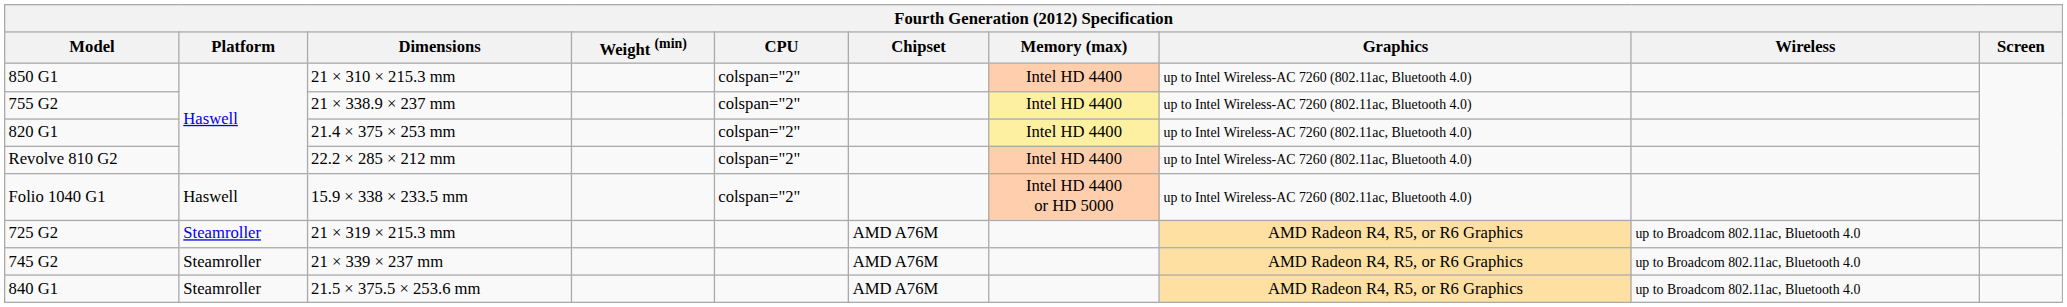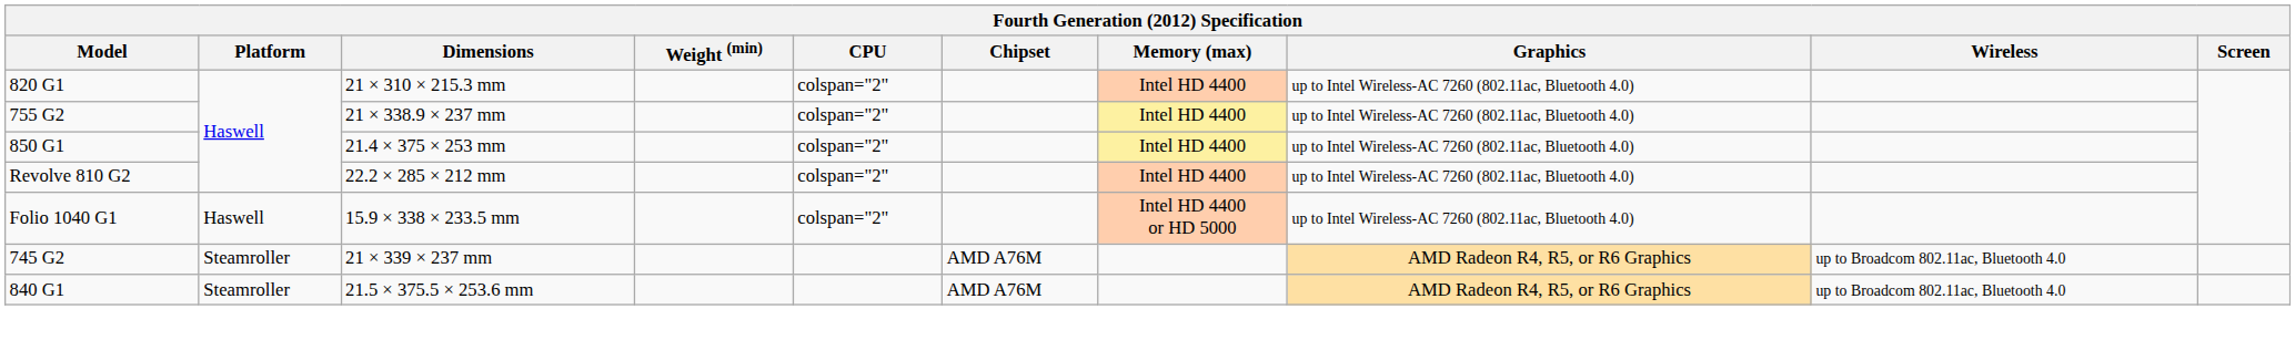21 × 310 × 215.3 mm | Model: 850 G1 -> 820 G1
21.4 × 375 × 253 mm | Model: 820 G1 -> 850 G1
- row: 725 G2 | Steamroller | 21 × 319 × 215.3 mm | AMD A76M | AMD Radeon R4, R5, or R6 Graphics | up to Broadcom 802.11ac, Bluetooth 4.0
